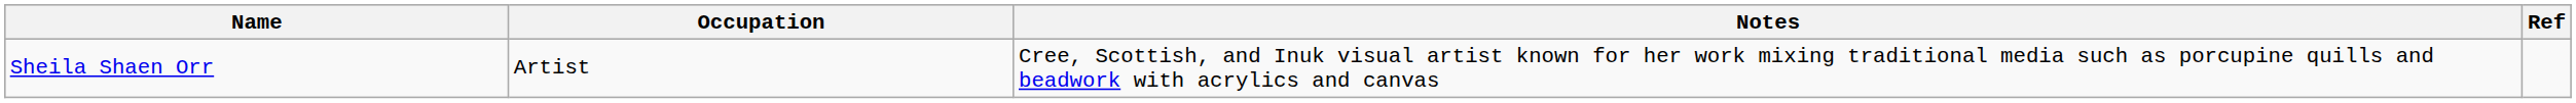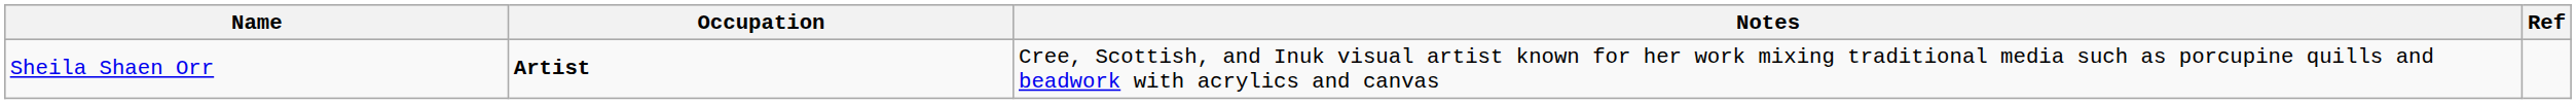Sheila Shaen Orr | Occupation: normal -> bold
